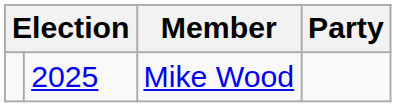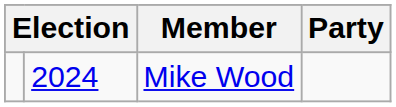Mike Wood | column 2: 2025 -> 2024
